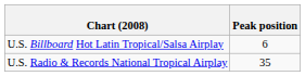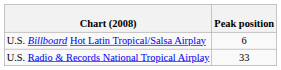U.S. Radio & Records National Tropical Airplay | Peak position: 35 -> 33
